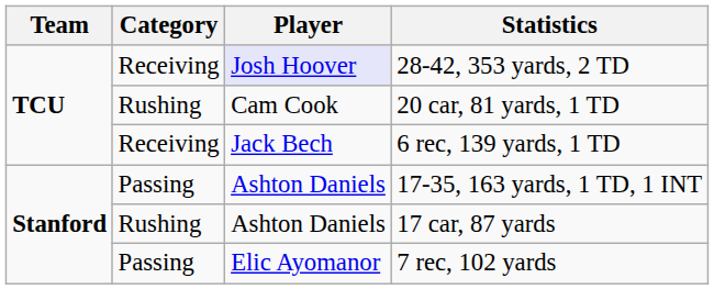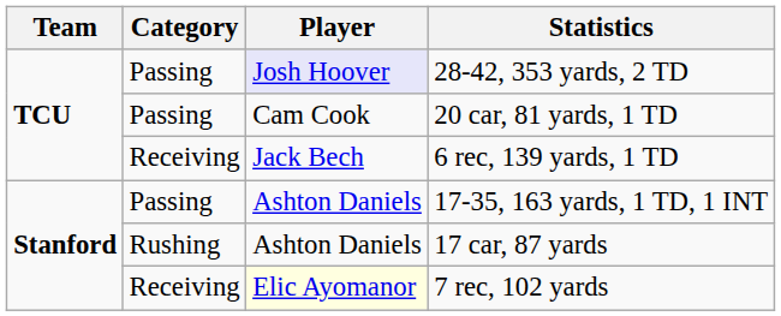28-42, 353 yards, 2 TD | Category: Receiving -> Passing
20 car, 81 yards, 1 TD | Category: Rushing -> Passing
7 rec, 102 yards | Category: Passing -> Receiving
7 rec, 102 yards | Player: no background -> lightyellow background
